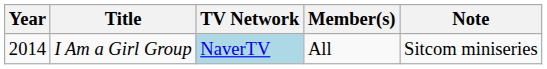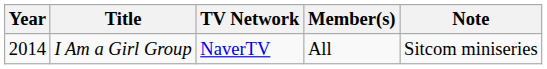I Am a Girl Group | TV Network: lightblue background -> no background
